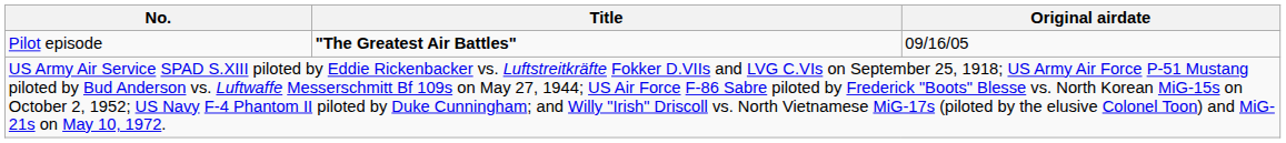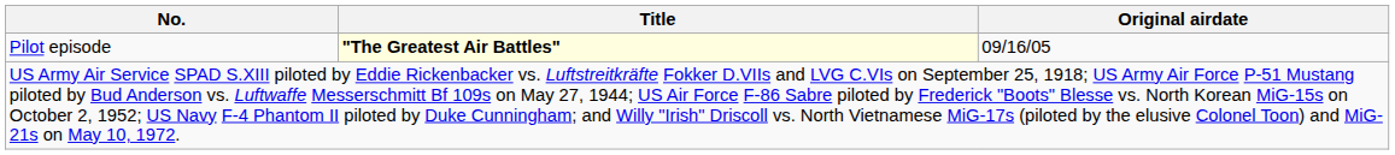Pilot episode | Title: no background -> lightyellow background
